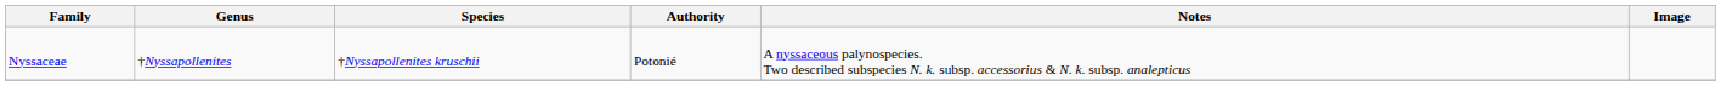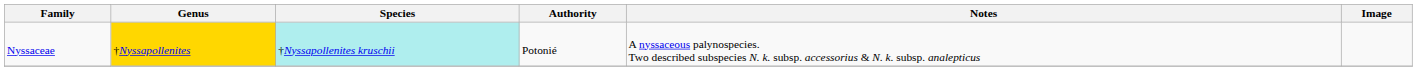Nyssaceae | Genus: no background -> gold background
Nyssaceae | Species: no background -> paleturquoise background
